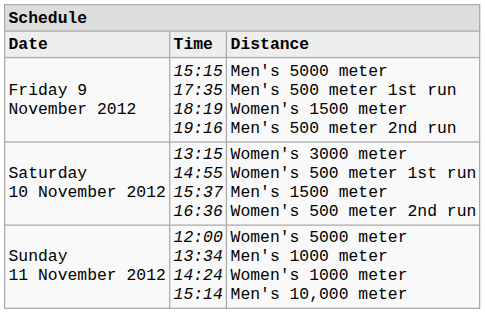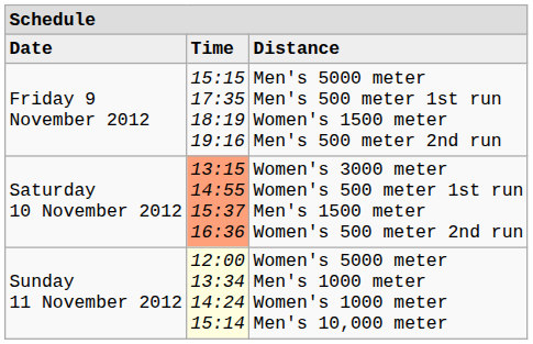Saturday 10 November 2012 | column 2: no background -> lightsalmon background
Sunday 11 November 2012 | column 2: no background -> lightyellow background
